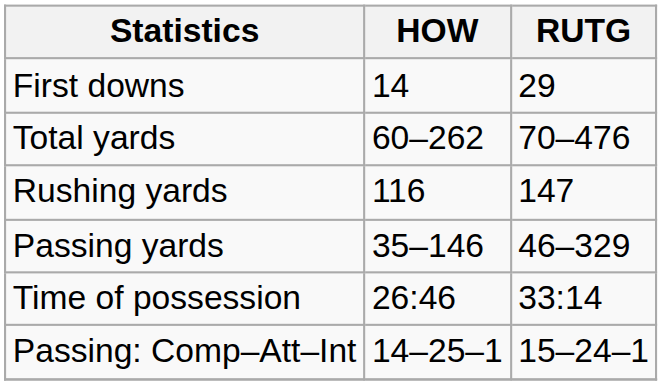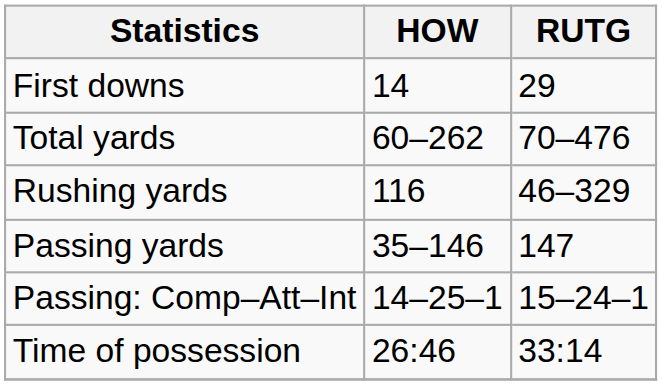Rushing yards | RUTG: 147 -> 46–329
Passing yards | RUTG: 46–329 -> 147
rows swapped: Passing: Comp–Att–Int <-> Time of possession
